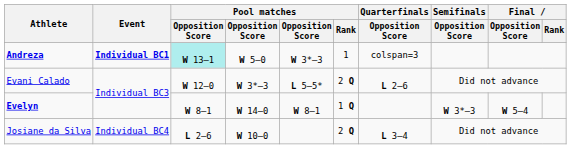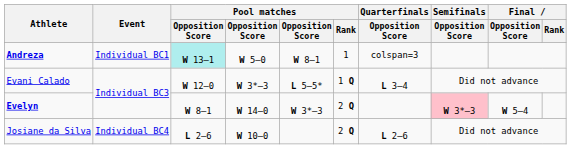Andreza | Event: bold -> normal
Andreza | column 5: W 3*–3 -> W 8–1
Evani Calado | Pool matches / Rank: 2 Q -> 1 Q
Evani Calado | Quarterfinals / Opposition Score: L 2–6 -> L 3–4
Evelyn | column 5: W 8–1 -> W 3*–3
Evelyn | Pool matches / Rank: 1 Q -> 2 Q
Evelyn | Semifinals / Opposition Score: no background -> pink background
Josiane da Silva | Quarterfinals / Opposition Score: L 3–4 -> L 2–6
